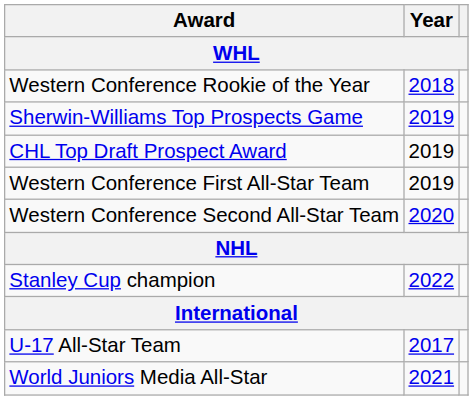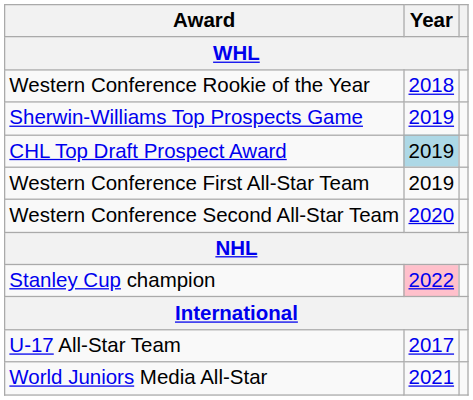CHL Top Draft Prospect Award | Year: no background -> lightblue background
Stanley Cup champion | Year: no background -> pink background
